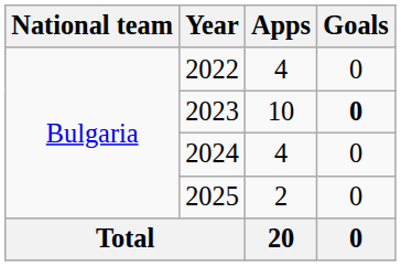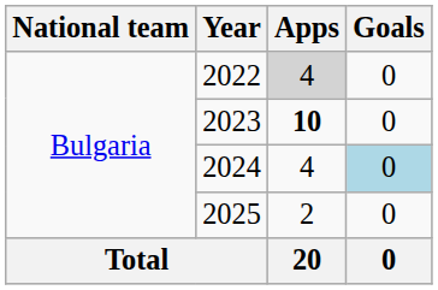2022 | Apps: no background -> lightgrey background
2023 | Apps: normal -> bold
2023 | Goals: bold -> normal
2024 | Goals: no background -> lightblue background
